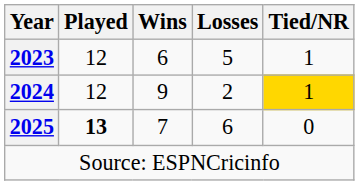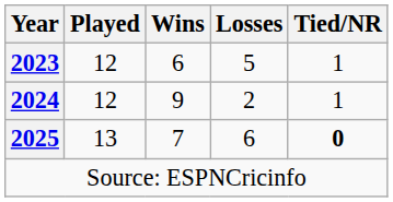2024 | Tied/NR: gold background -> no background
2025 | Played: bold -> normal
2025 | Tied/NR: normal -> bold
